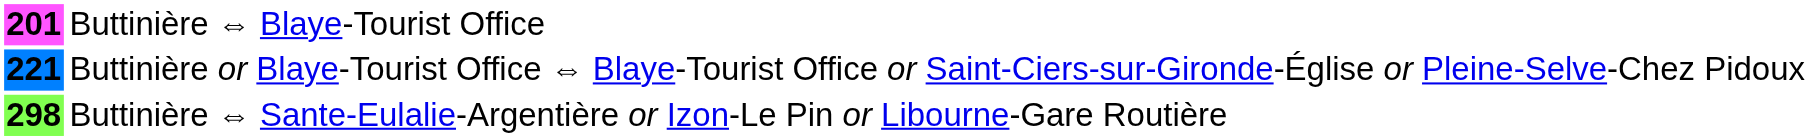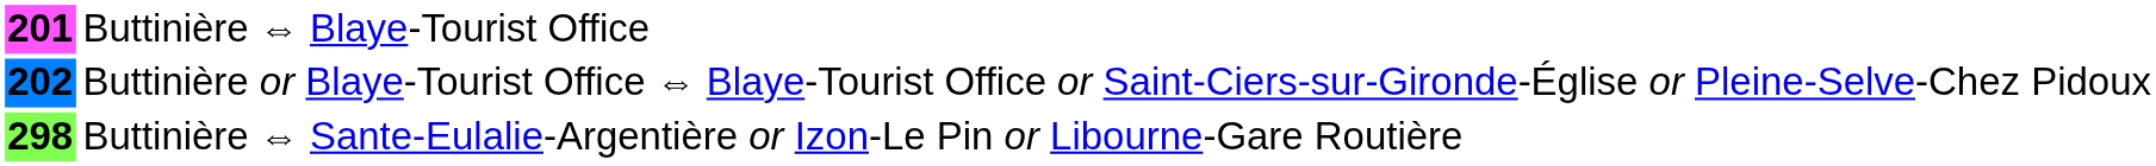row 2 | column 1: 221 -> 202
